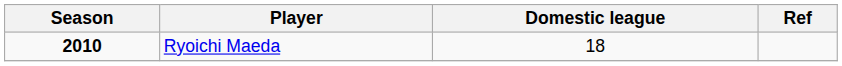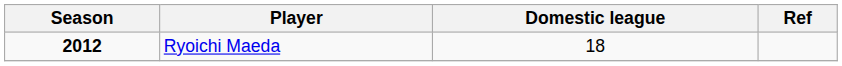Ryoichi Maeda | Season: 2010 -> 2012
